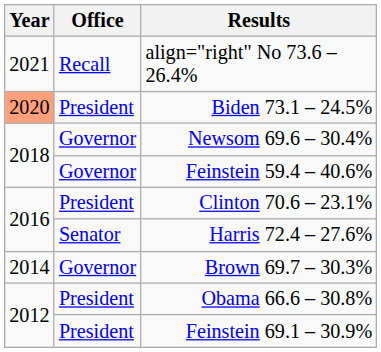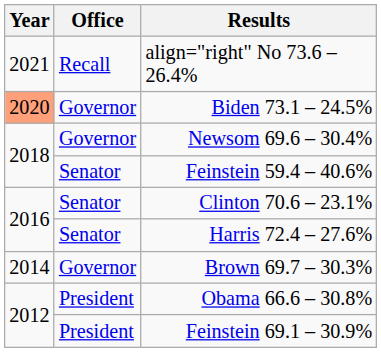Biden 73.1 – 24.5% | Office: President -> Governor
Feinstein 59.4 – 40.6% | Office: Governor -> Senator
Clinton 70.6 – 23.1% | Office: President -> Senator
